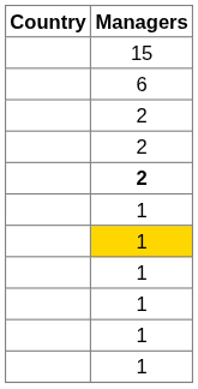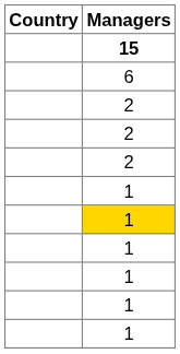row 2 | Managers: normal -> bold
row 6 | Managers: bold -> normal
